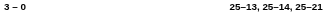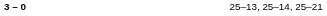row 1 | column 2: bold -> normal
